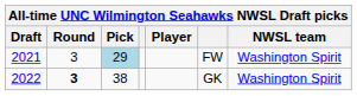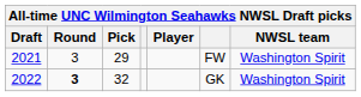2021 | Pick: lightblue background -> no background
2022 | Pick: 38 -> 32
